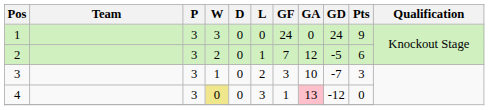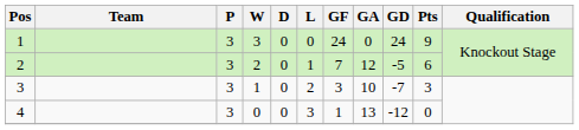4 | W: khaki background -> no background
4 | GA: pink background -> no background
